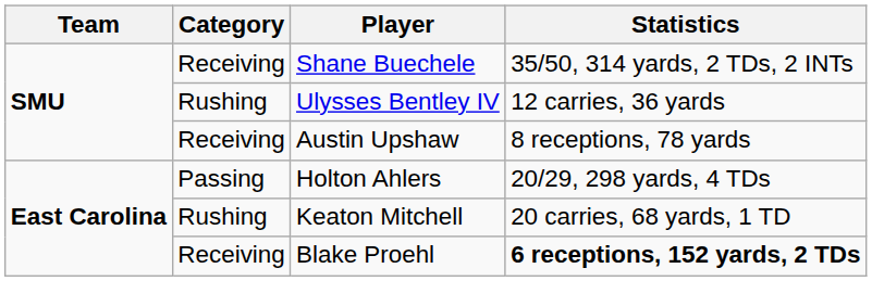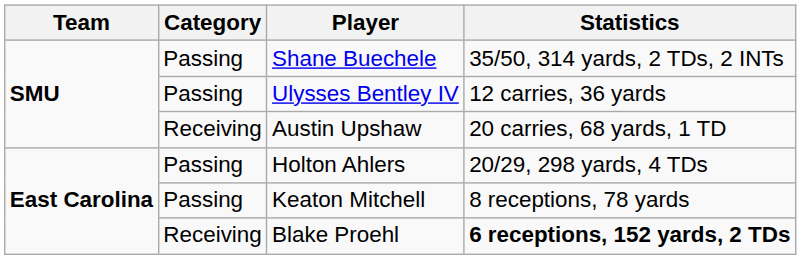Shane Buechele | Category: Receiving -> Passing
Ulysses Bentley IV | Category: Rushing -> Passing
Austin Upshaw | Statistics: 8 receptions, 78 yards -> 20 carries, 68 yards, 1 TD
Keaton Mitchell | Category: Rushing -> Passing
Keaton Mitchell | Statistics: 20 carries, 68 yards, 1 TD -> 8 receptions, 78 yards
